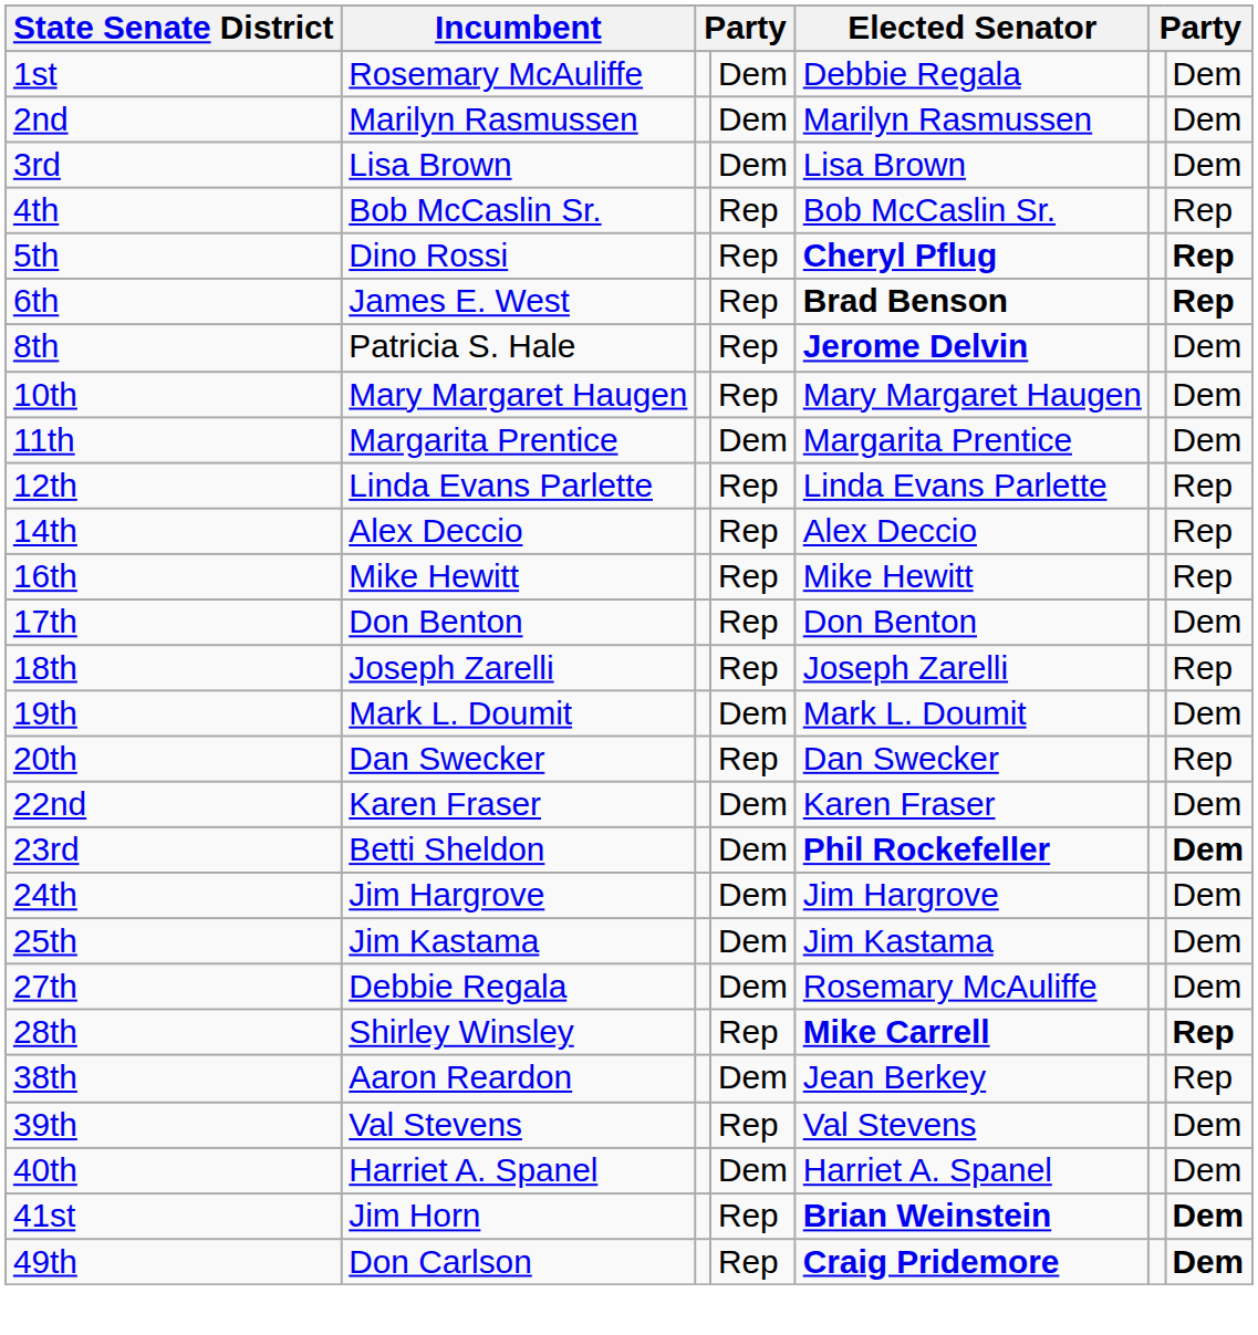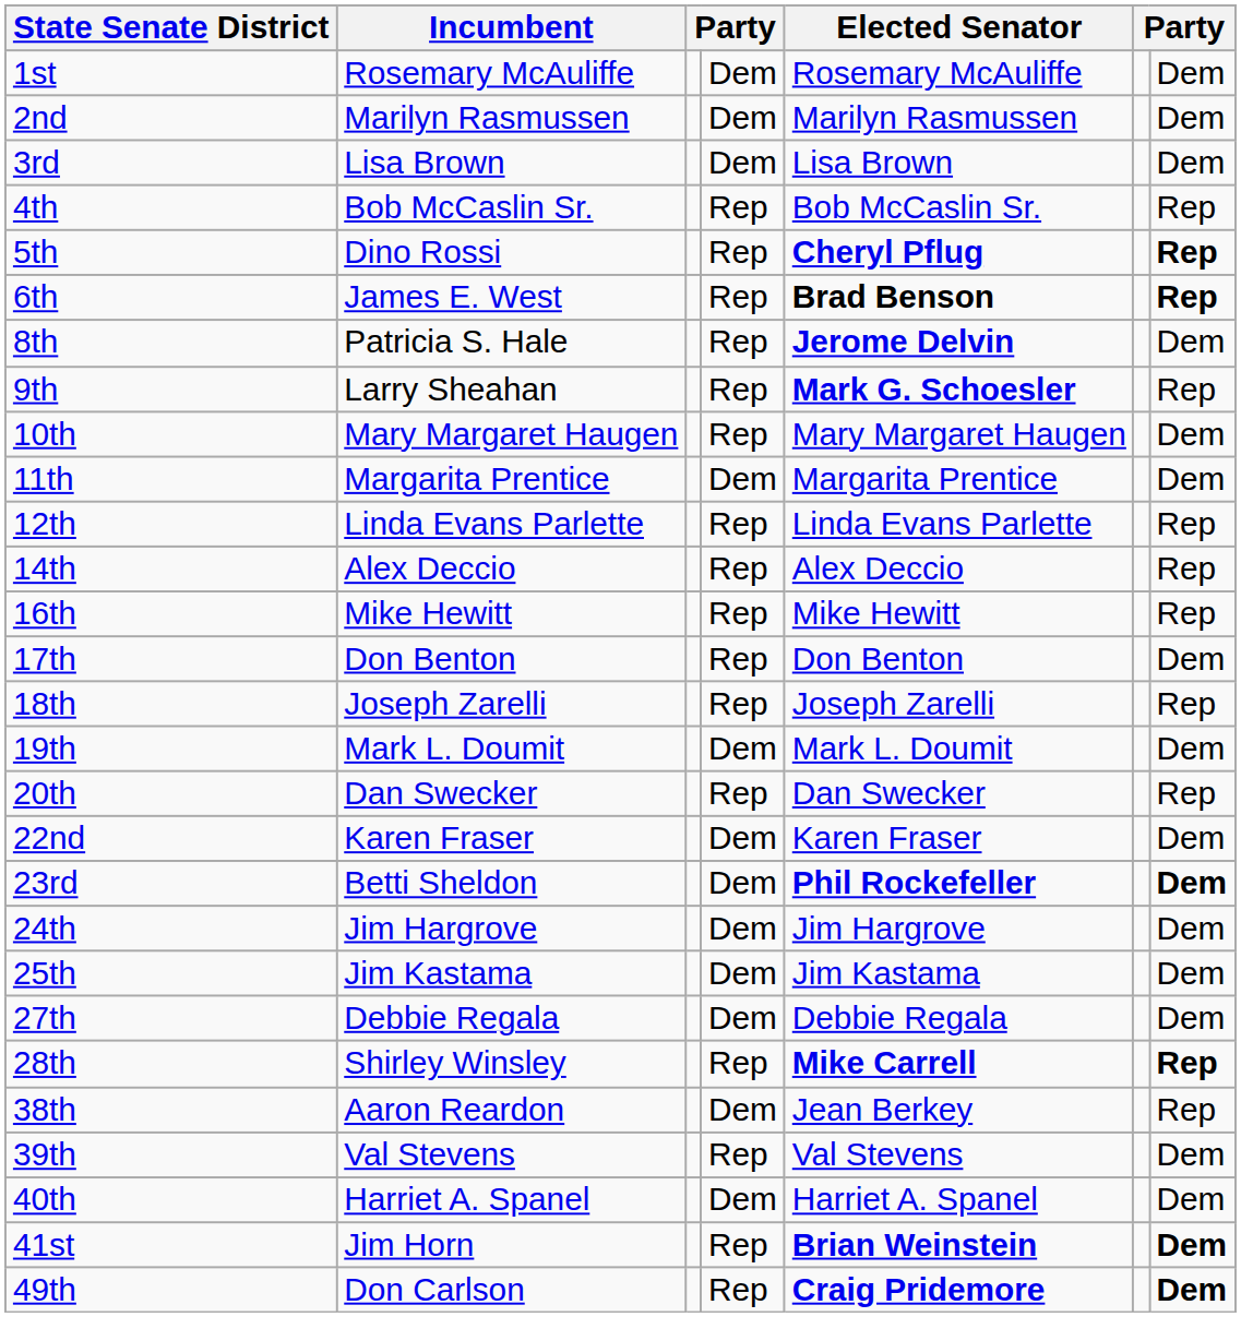1st | Elected Senator: Debbie Regala -> Rosemary McAuliffe
+ row: 9th | Larry Sheahan | Rep | Mark G. Schoesler | Rep
27th | Elected Senator: Rosemary McAuliffe -> Debbie Regala
